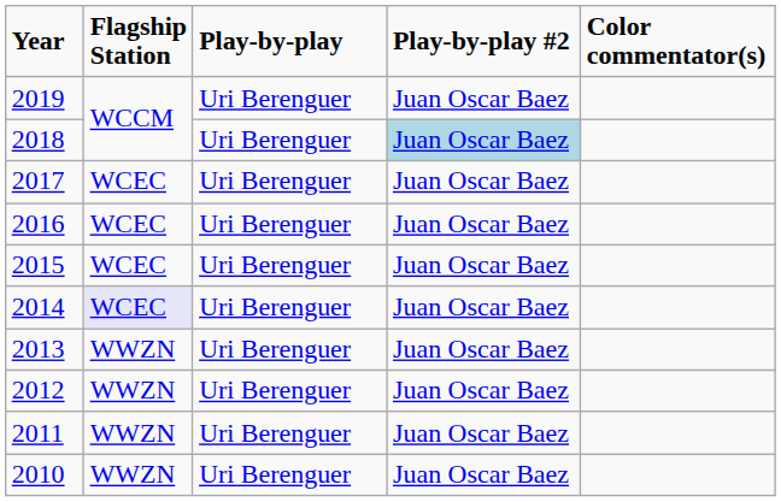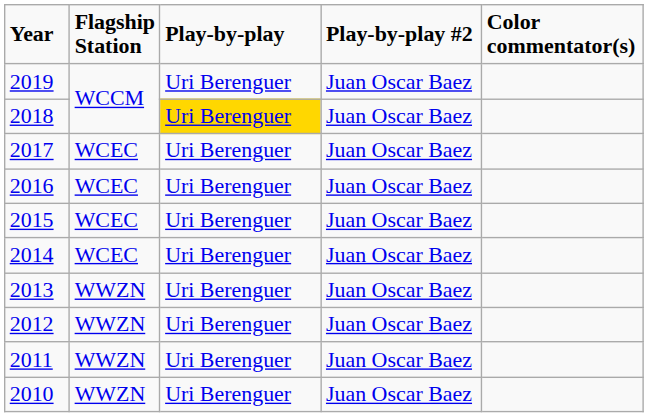2018 | Play-by-play: no background -> gold background
2018 | Play-by-play #2: lightblue background -> no background
2014 | Flagship Station: lavender background -> no background
